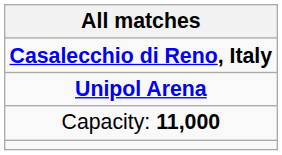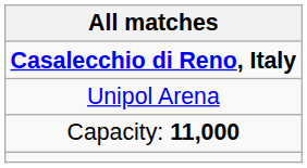row 3 | column 1: bold -> normal
